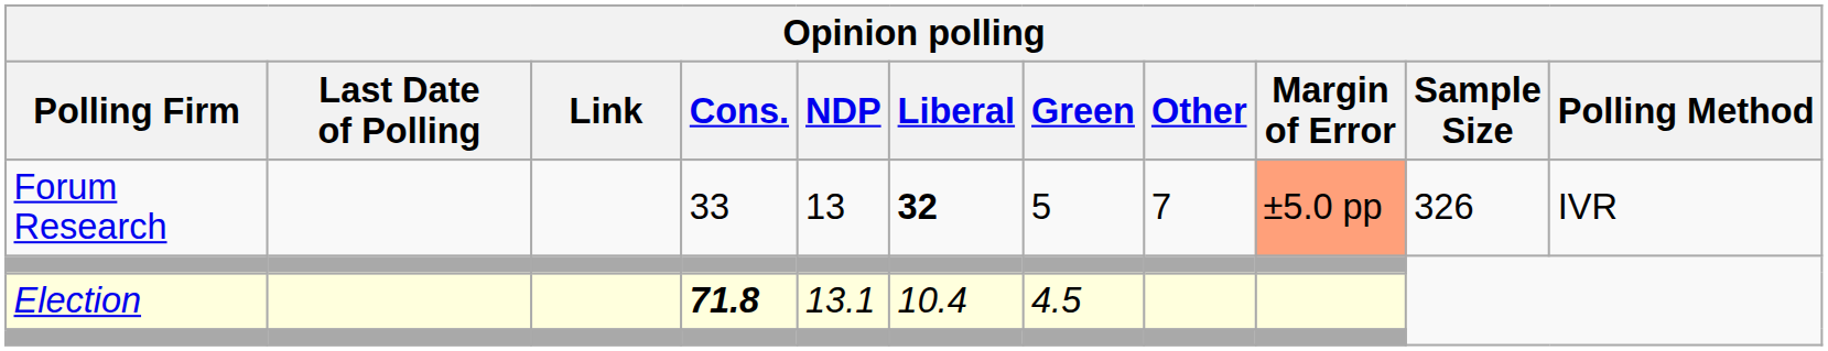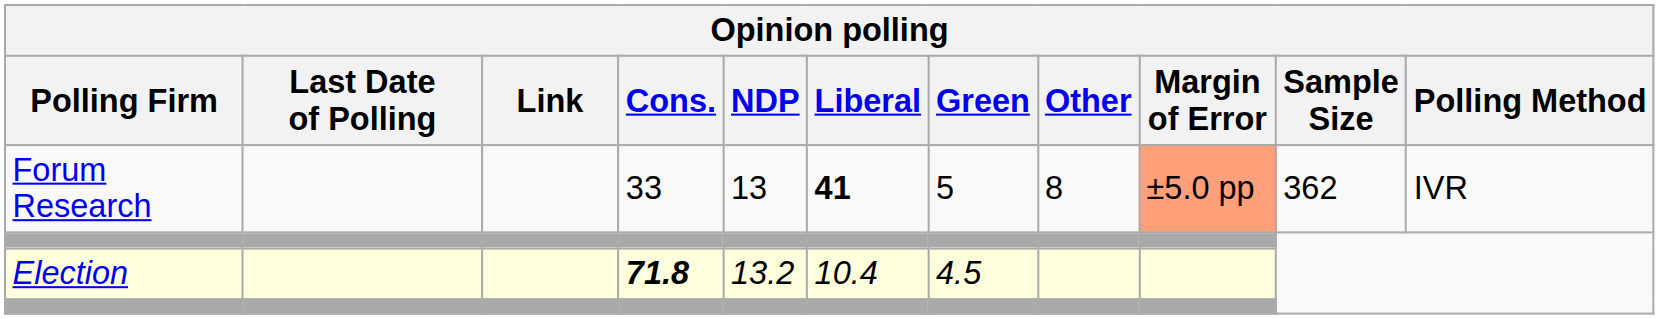Forum Research | Liberal: 32 -> 41
Forum Research | Other: 7 -> 8
Forum Research | Sample Size: 326 -> 362
Election | NDP: 13.1 -> 13.2
